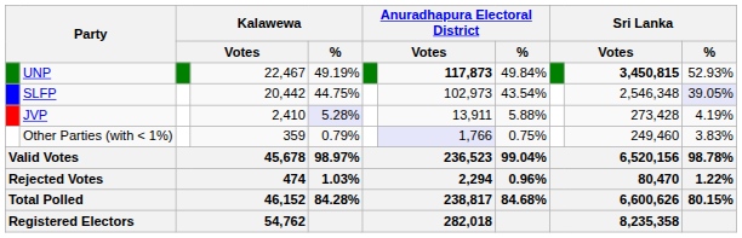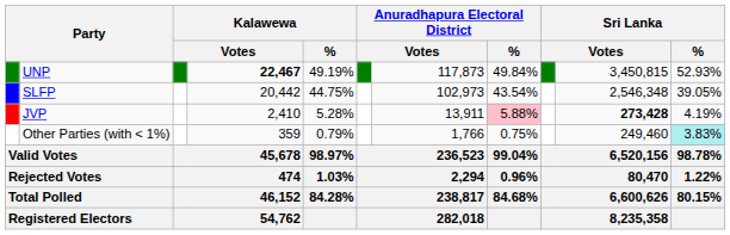UNP | column 4: normal -> bold
UNP | column 7: bold -> normal
UNP | column 10: bold -> normal
SLFP | Sri Lanka / %: lavender background -> no background
JVP | Kalawewa / %: lavender background -> no background
JVP | Anuradhapura Electoral District / %: no background -> pink background
JVP | column 10: normal -> bold
Other Parties (with < 1%) | column 7: lavender background -> no background
Other Parties (with < 1%) | Sri Lanka / %: no background -> paleturquoise background
